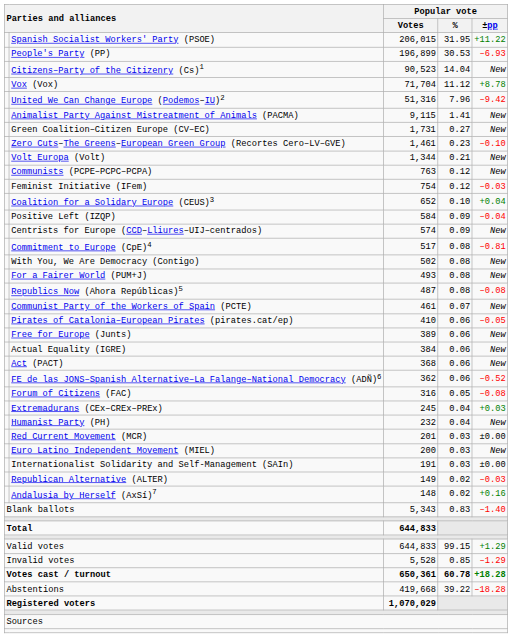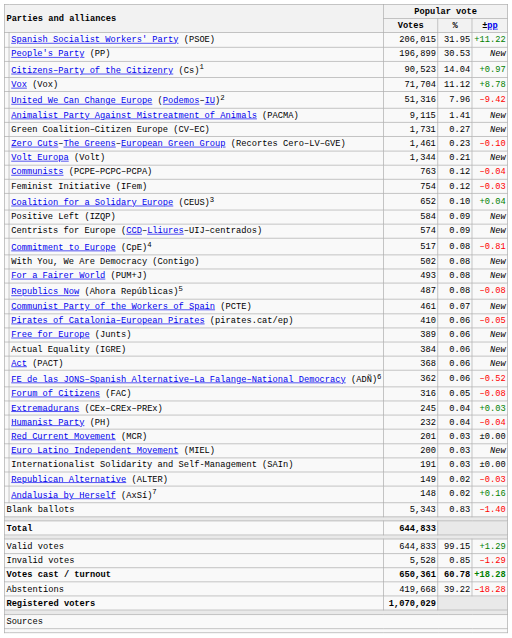People's Party (PP) | Popular vote / ±pp: –6.93 -> New
Citizens–Party of the Citizenry (Cs)1 | Popular vote / ±pp: New -> +0.97
Communists (PCPE–PCPC–PCPA) | Popular vote / ±pp: New -> –0.04
Positive Left (IZQP) | Popular vote / ±pp: –0.04 -> New
Humanist Party (PH) | Popular vote / ±pp: New -> –0.04
